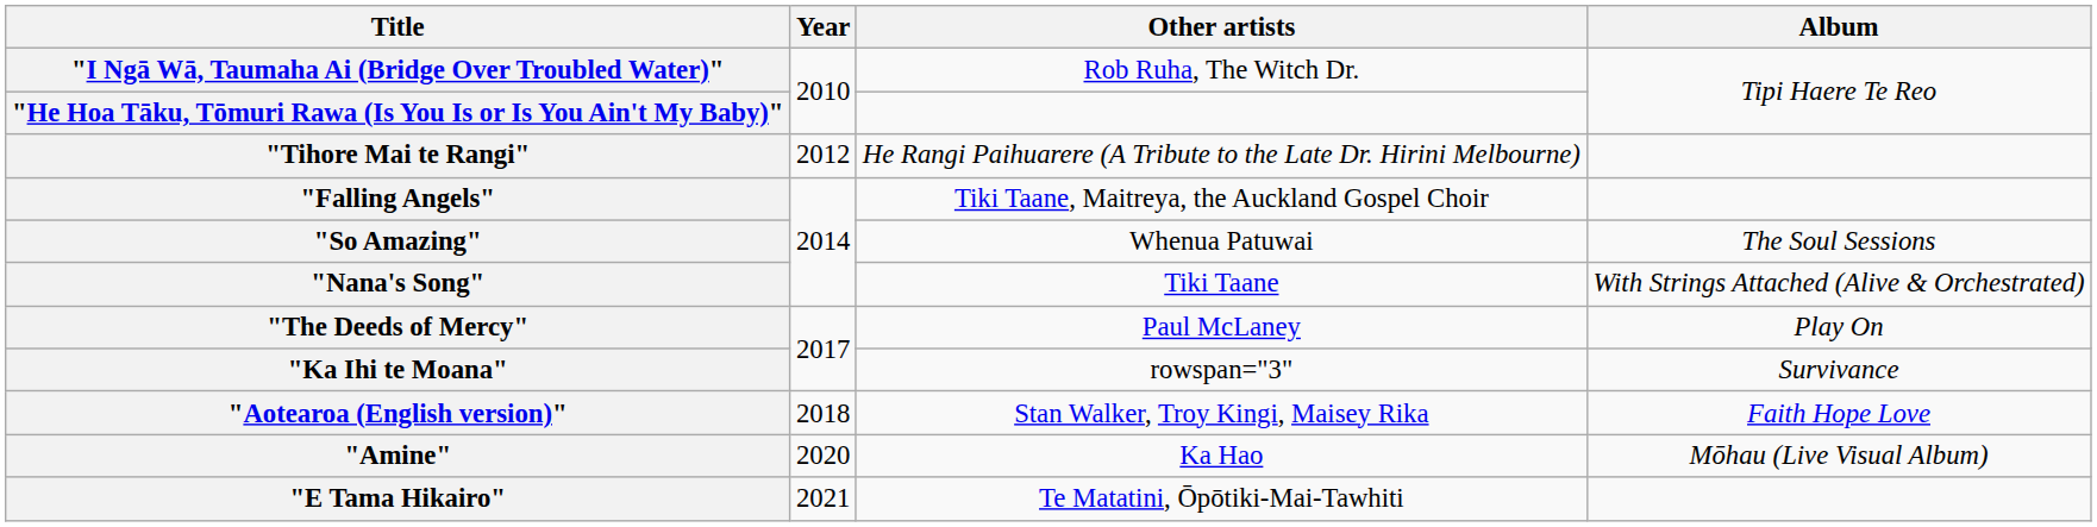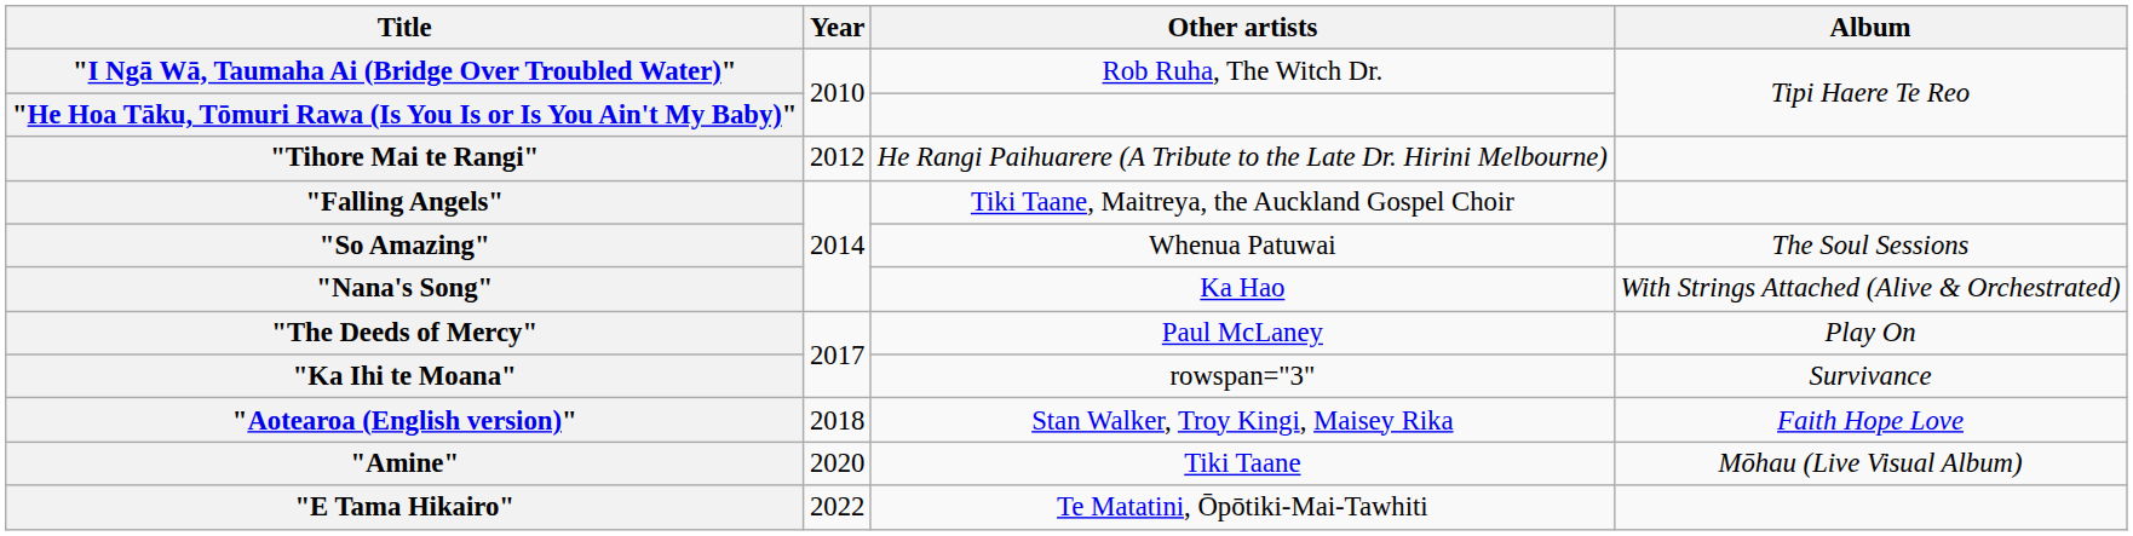"Nana's Song" | Other artists: Tiki Taane -> Ka Hao
"Amine" | Other artists: Ka Hao -> Tiki Taane
"E Tama Hikairo" | Year: 2021 -> 2022
